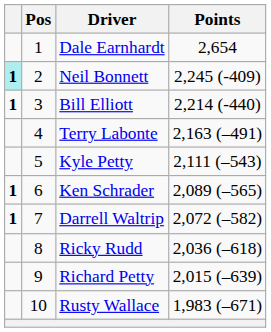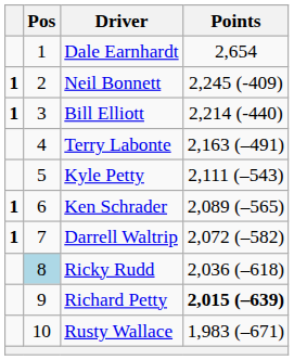Neil Bonnett | column 1: paleturquoise background -> no background
Ricky Rudd | Pos: no background -> lightblue background
Richard Petty | Points: normal -> bold
